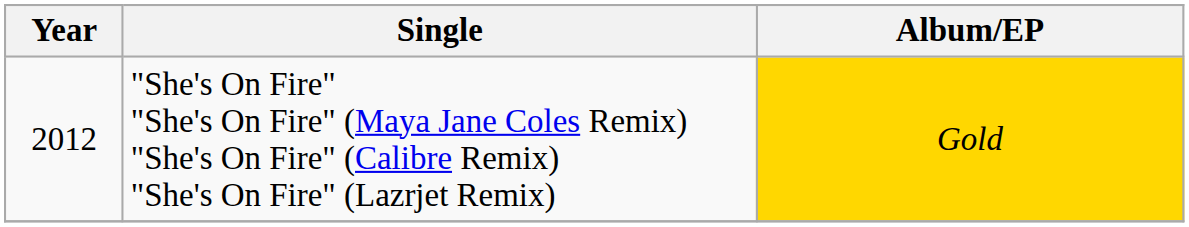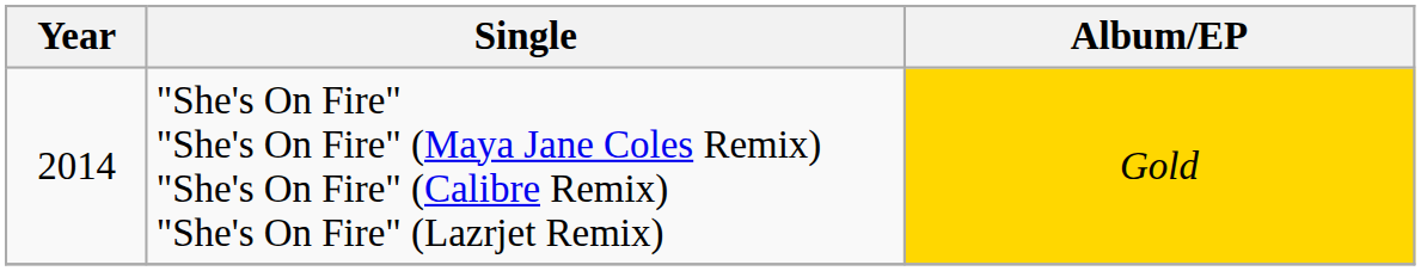row 2 | Year: 2012 -> 2014
